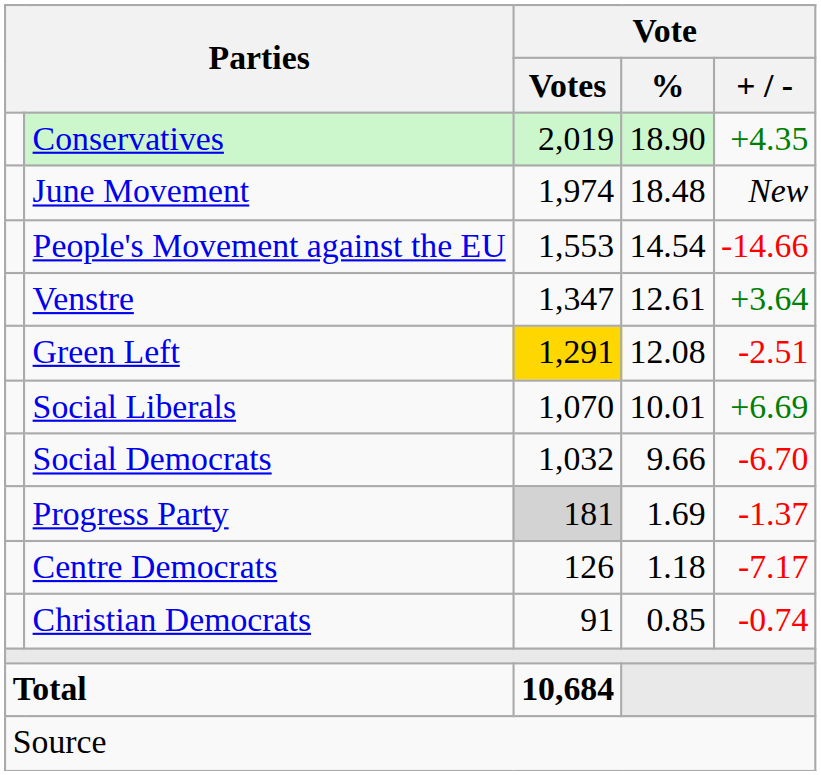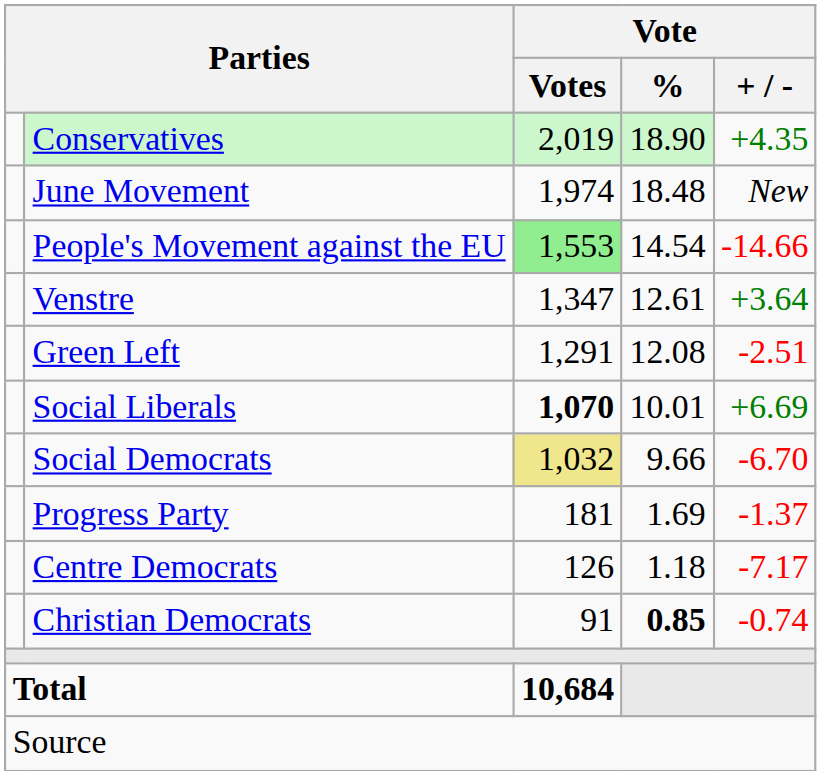People's Movement against the EU | Vote / Votes: no background -> lightgreen background
Green Left | Vote / Votes: gold background -> no background
Social Liberals | Vote / Votes: normal -> bold
Social Democrats | Vote / Votes: no background -> khaki background
Progress Party | Vote / Votes: lightgrey background -> no background
Christian Democrats | Vote / %: normal -> bold
